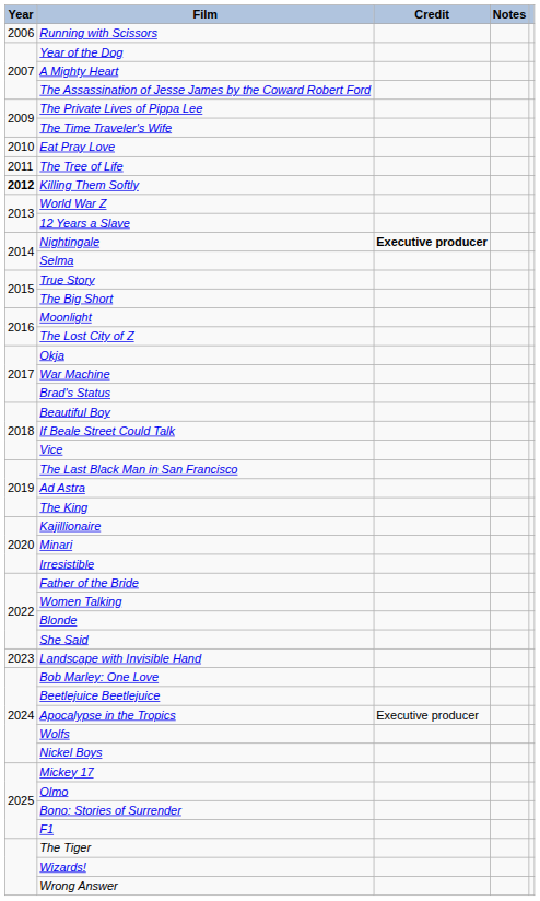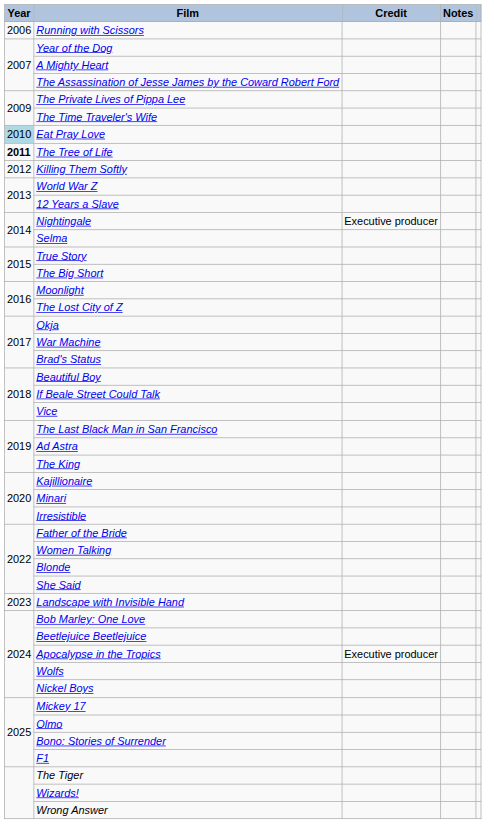Eat Pray Love | Year: no background -> lightblue background
The Tree of Life | Year: normal -> bold
Killing Them Softly | Year: bold -> normal
Nightingale | Credit: bold -> normal
